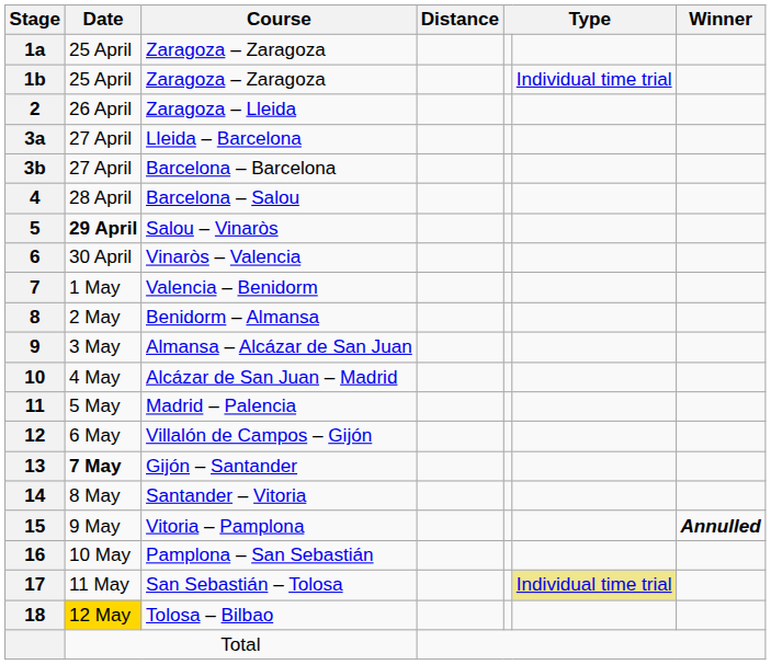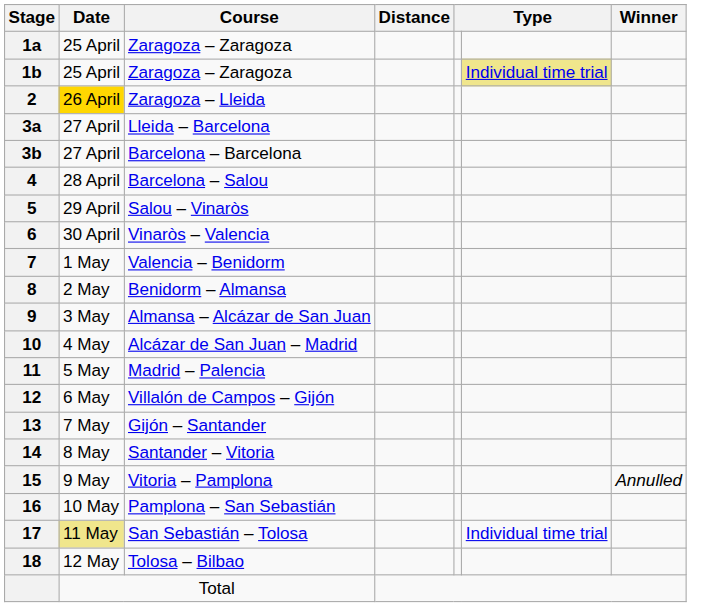1b / Zaragoza – Zaragoza | column 6: no background -> khaki background
Zaragoza – Lleida | Date: no background -> gold background
Salou – Vinaròs | Date: bold -> normal
Gijón – Santander | Date: bold -> normal
Vitoria – Pamplona | Winner: bold -> normal
San Sebastián – Tolosa | Date: no background -> khaki background
San Sebastián – Tolosa | column 6: khaki background -> no background
Tolosa – Bilbao | Date: gold background -> no background
